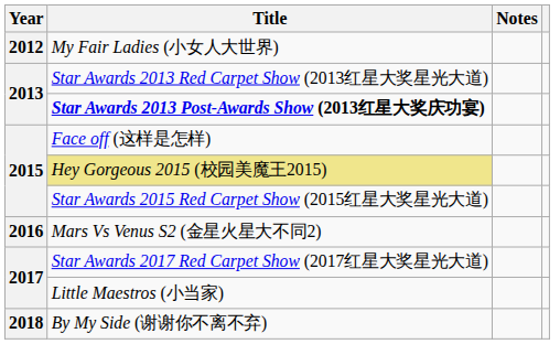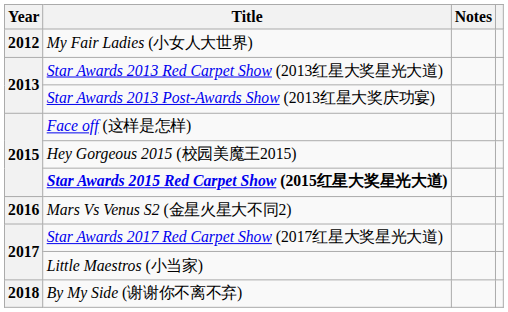Star Awards 2013 Post-Awards Show (2013红星大奖庆功宴) | Title: bold -> normal
Hey Gorgeous 2015 (校园美魔王2015) | Title: khaki background -> no background
Star Awards 2015 Red Carpet Show (2015红星大奖星光大道) | Title: normal -> bold
